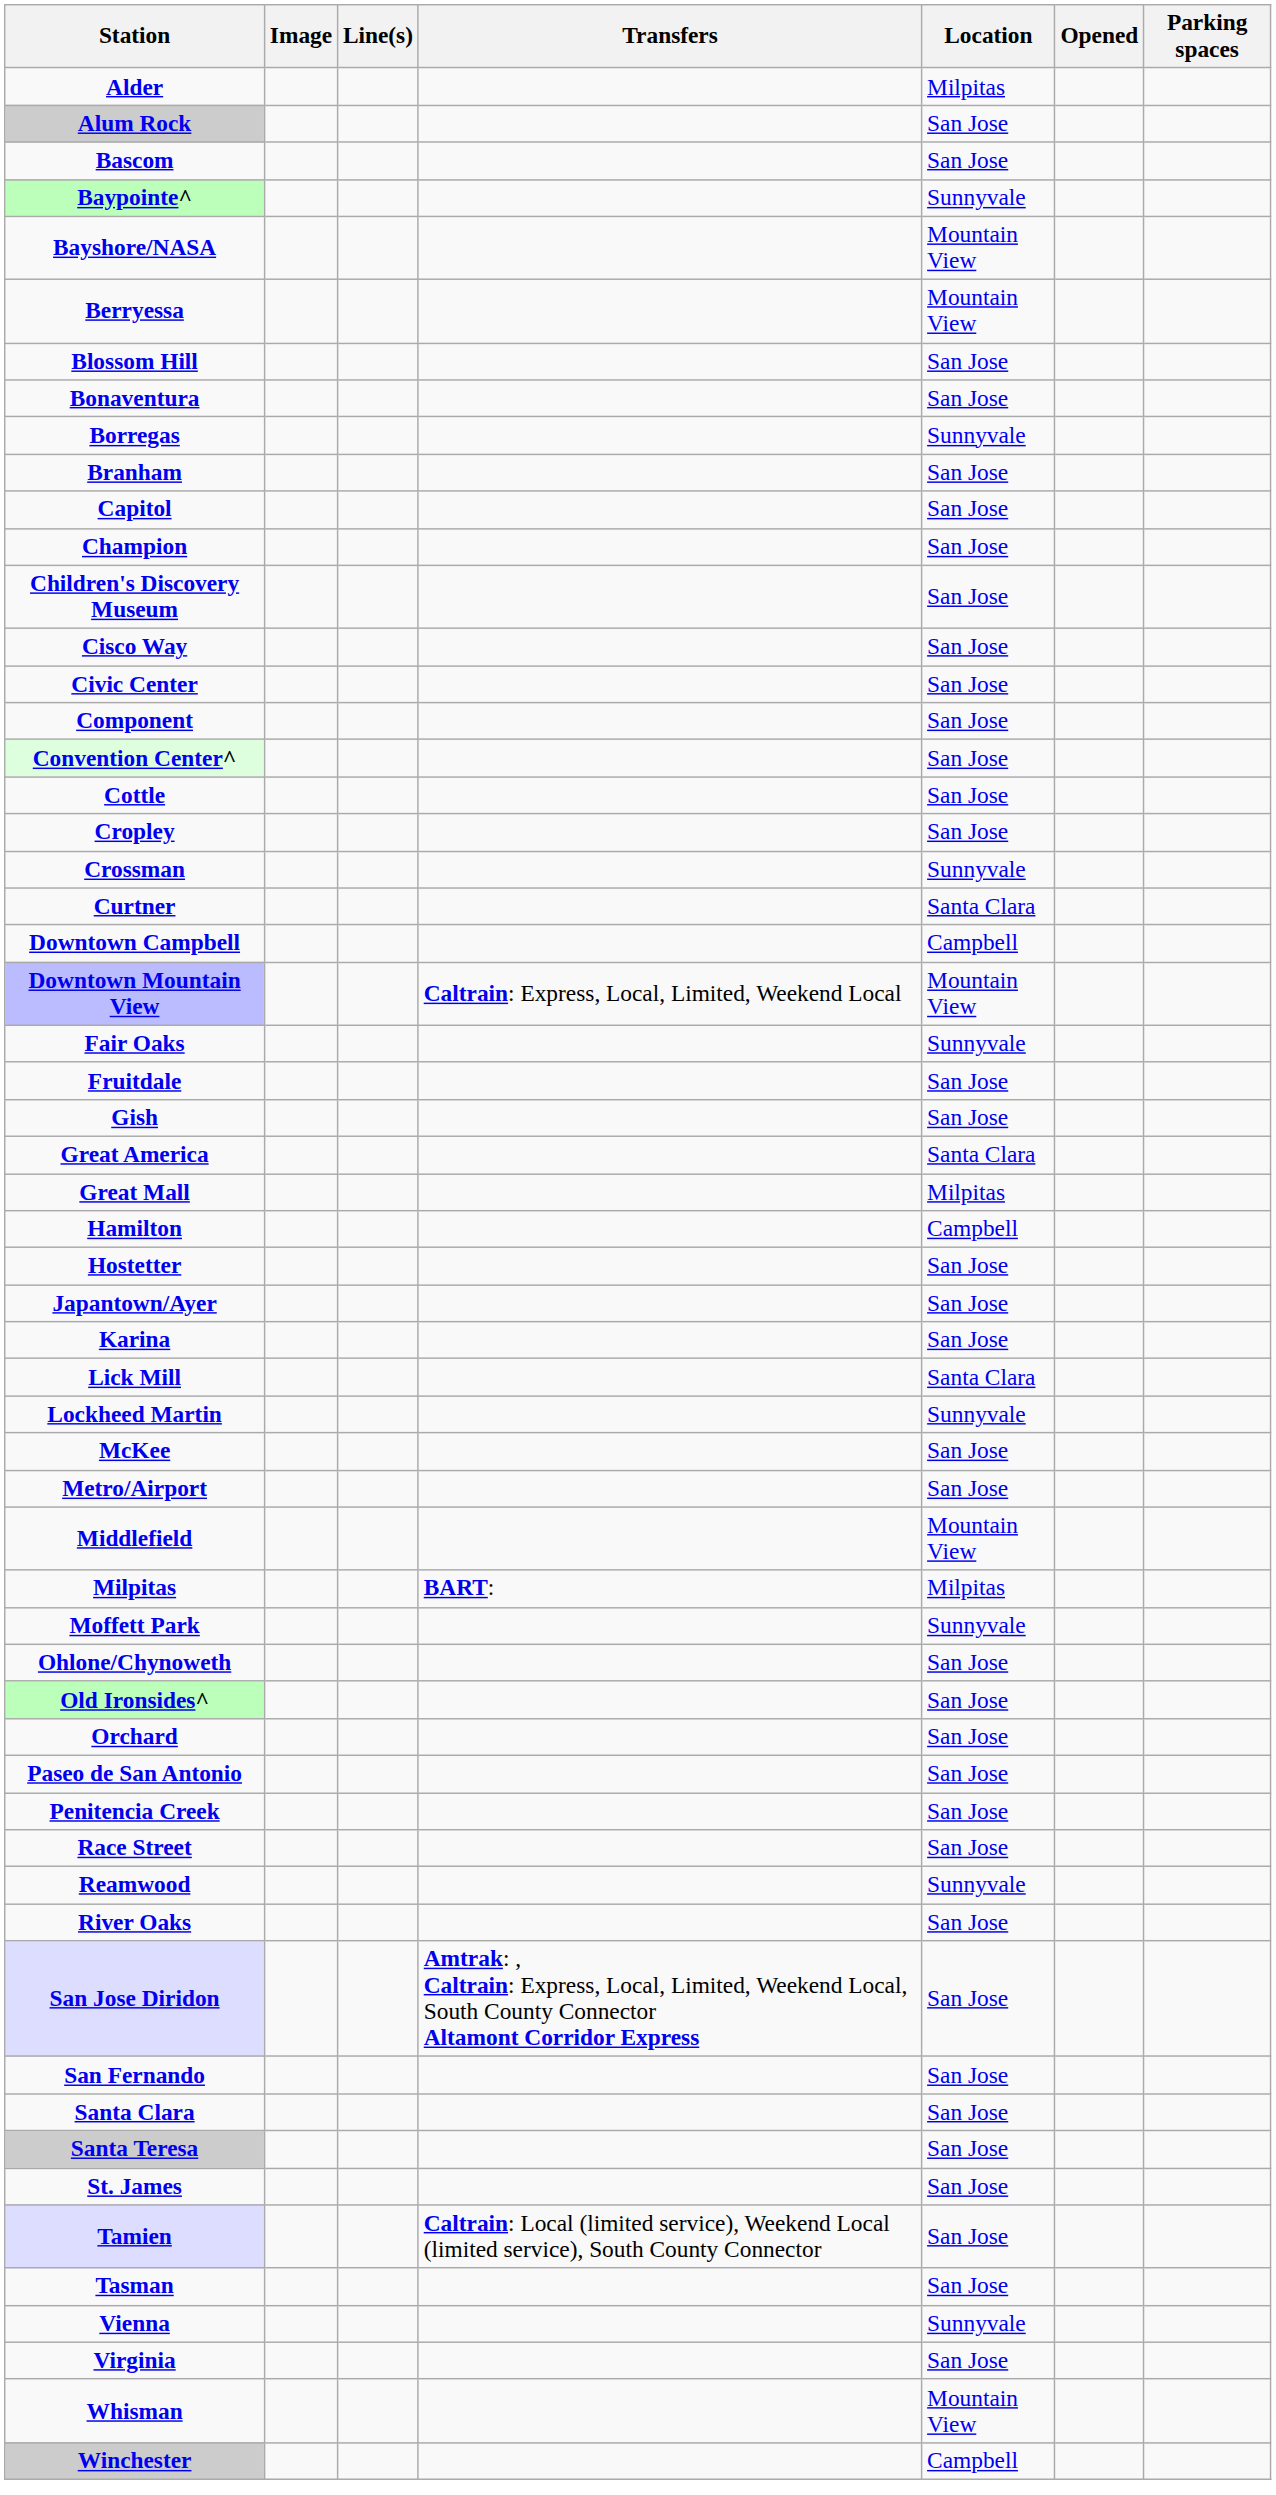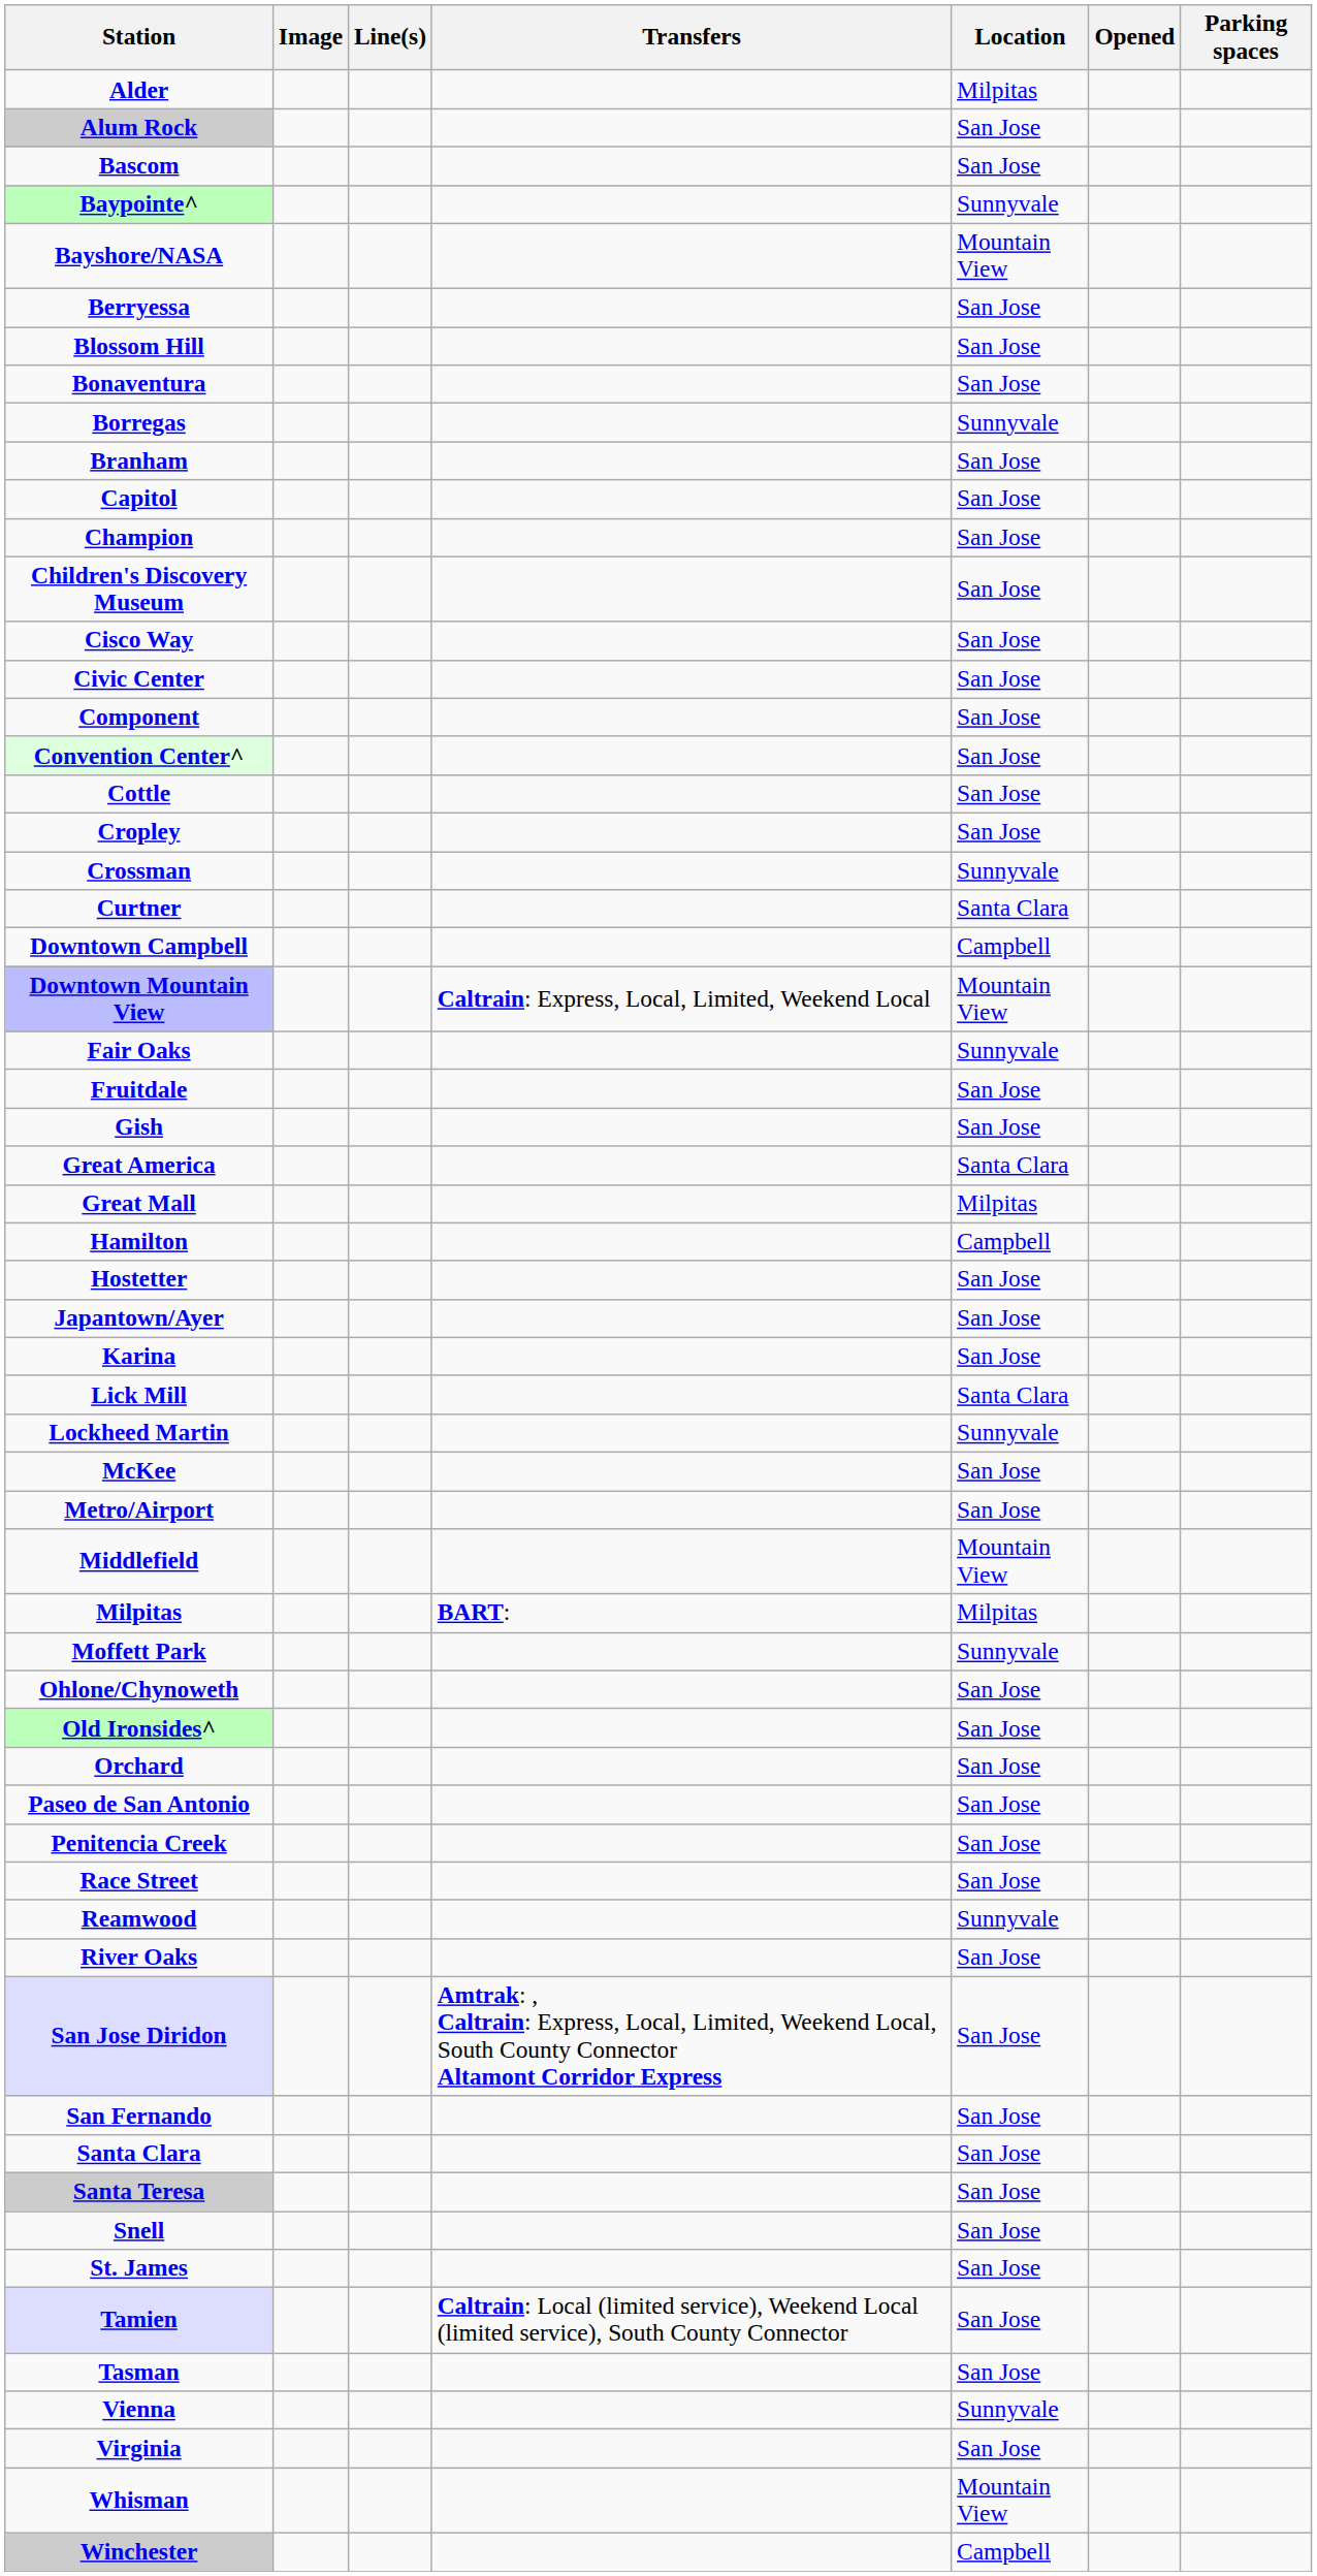Berryessa | Location: Mountain View -> San Jose
+ row: Snell | San Jose
